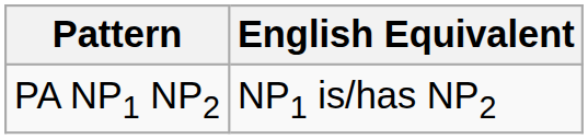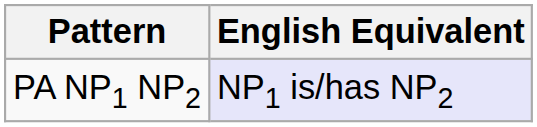PA NP1 NP2 | English Equivalent: no background -> lavender background
